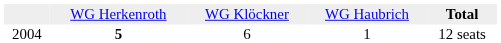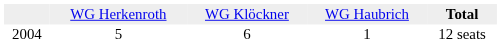2004 | column 2: bold -> normal
